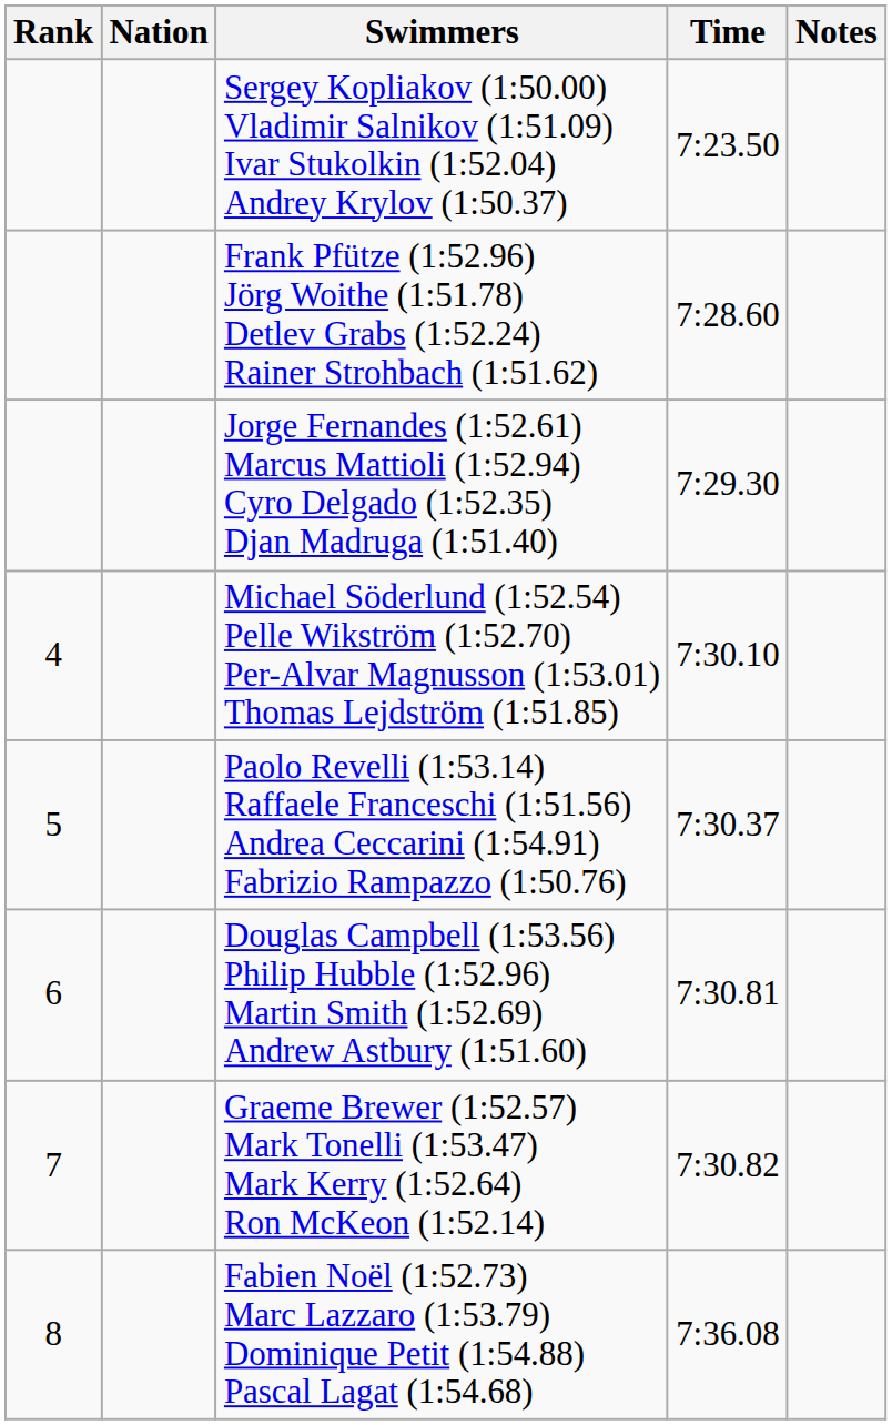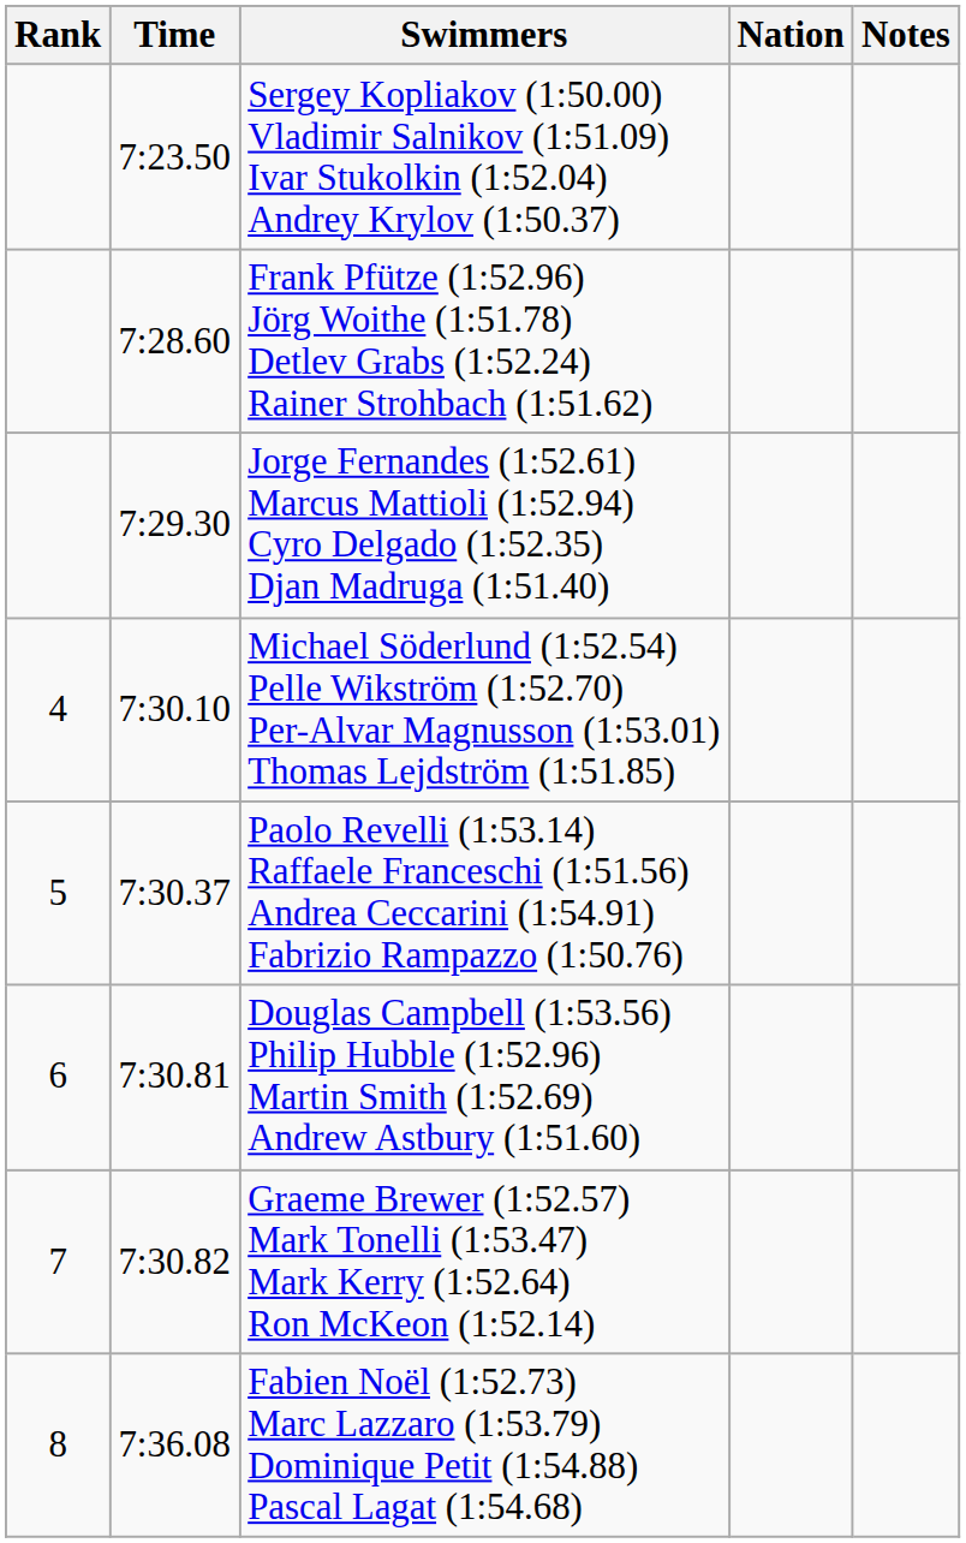columns swapped: Nation <-> Time
